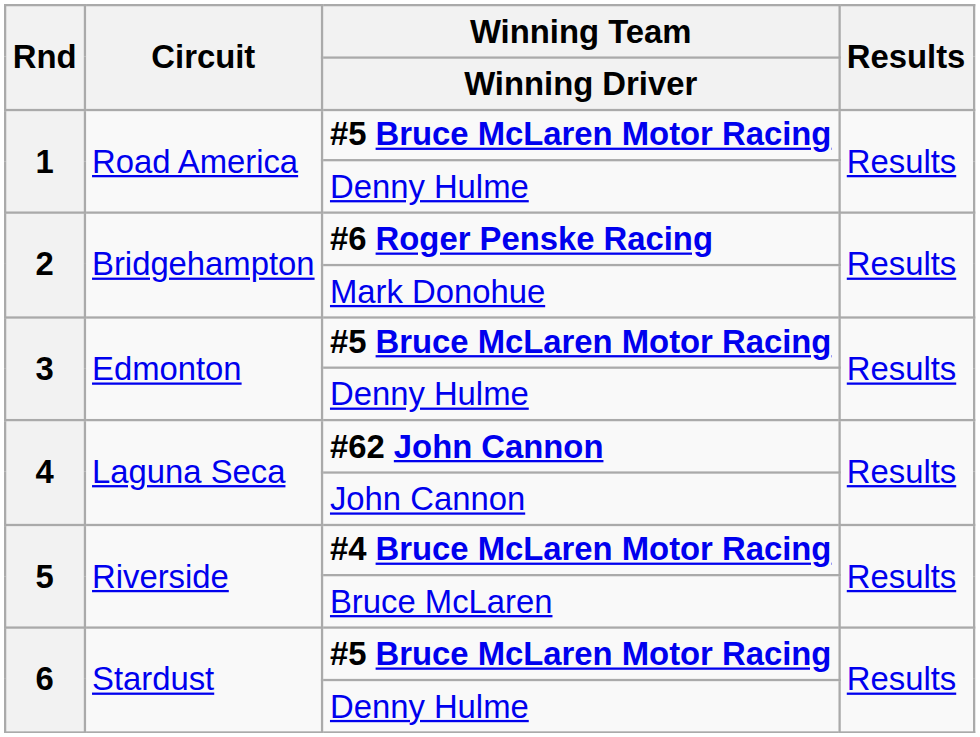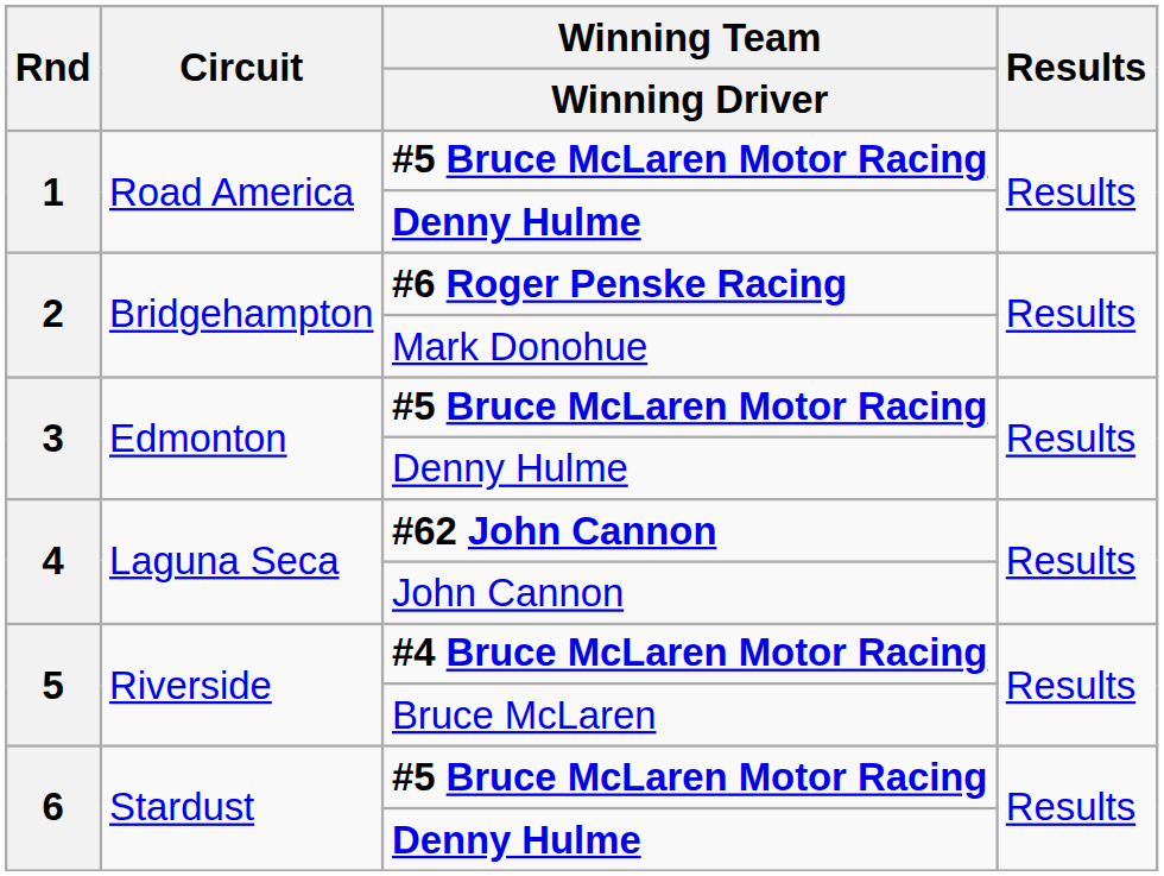1 / Denny Hulme | Winning Team / Winning Driver: normal -> bold
6 / Denny Hulme | Winning Team / Winning Driver: normal -> bold
